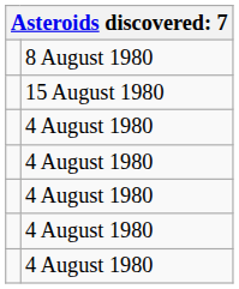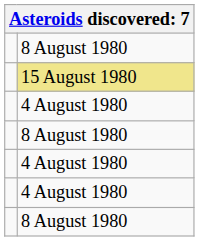row 3 | column 2: no background -> khaki background
row 5 | column 2: 4 August 1980 -> 8 August 1980
row 8 | column 2: 4 August 1980 -> 8 August 1980
